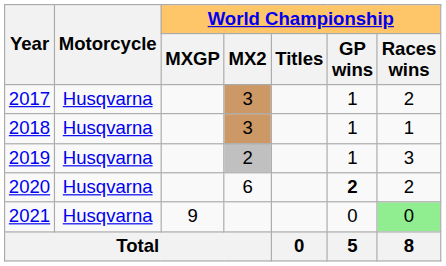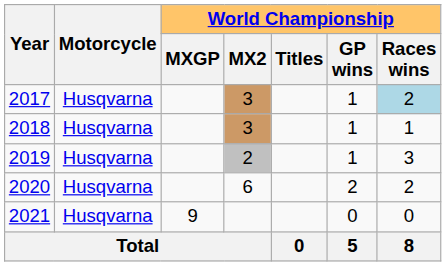2017 | World Championship / Races wins: no background -> lightblue background
2020 | World Championship / GP wins: bold -> normal
2021 | World Championship / Races wins: lightgreen background -> no background
